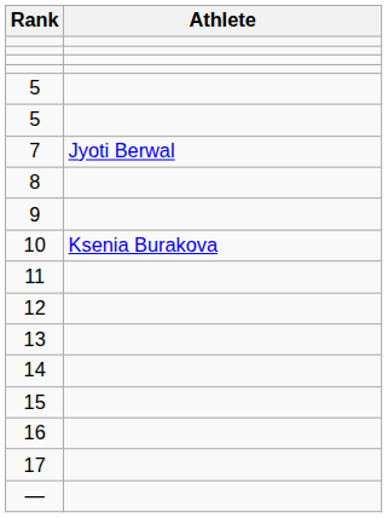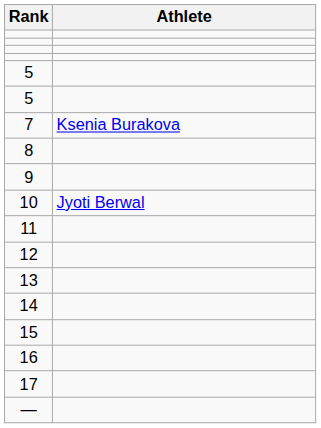row 8 | Athlete: Jyoti Berwal -> Ksenia Burakova
row 11 | Athlete: Ksenia Burakova -> Jyoti Berwal
